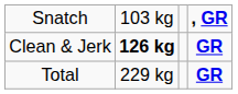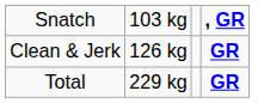Clean & Jerk | column 2: bold -> normal
